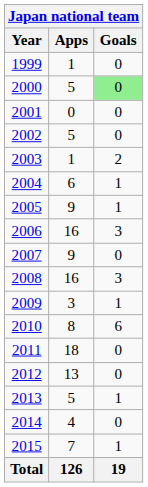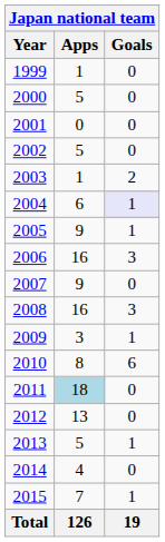2000 | Goals: lightgreen background -> no background
2004 | Goals: no background -> lavender background
2011 | Apps: no background -> lightblue background
